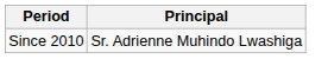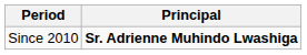Since 2010 | Principal: normal -> bold
